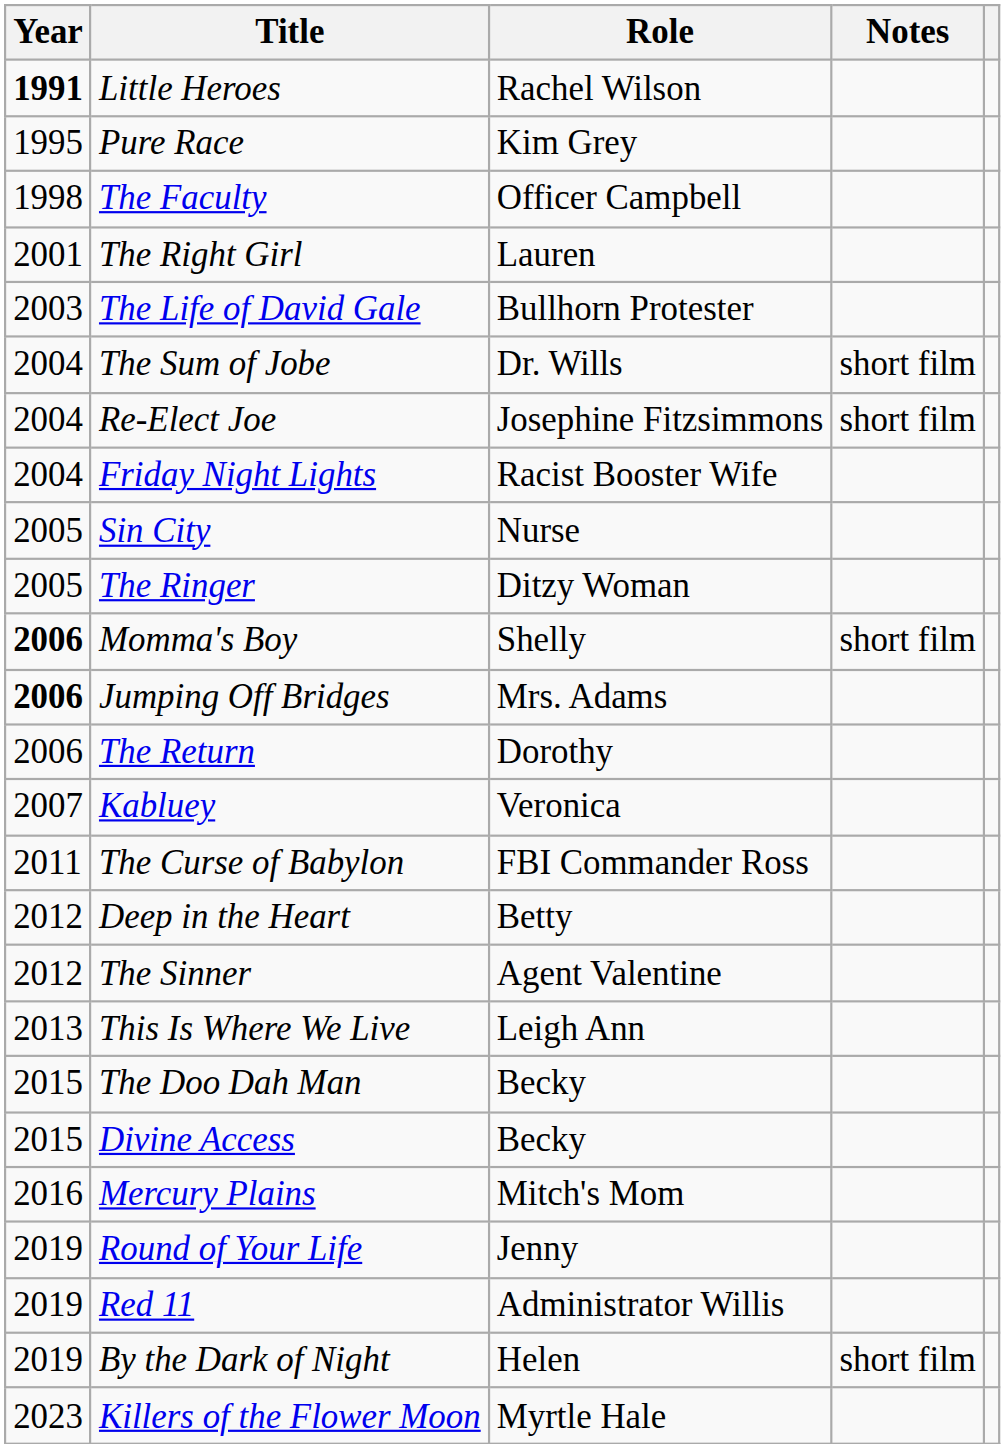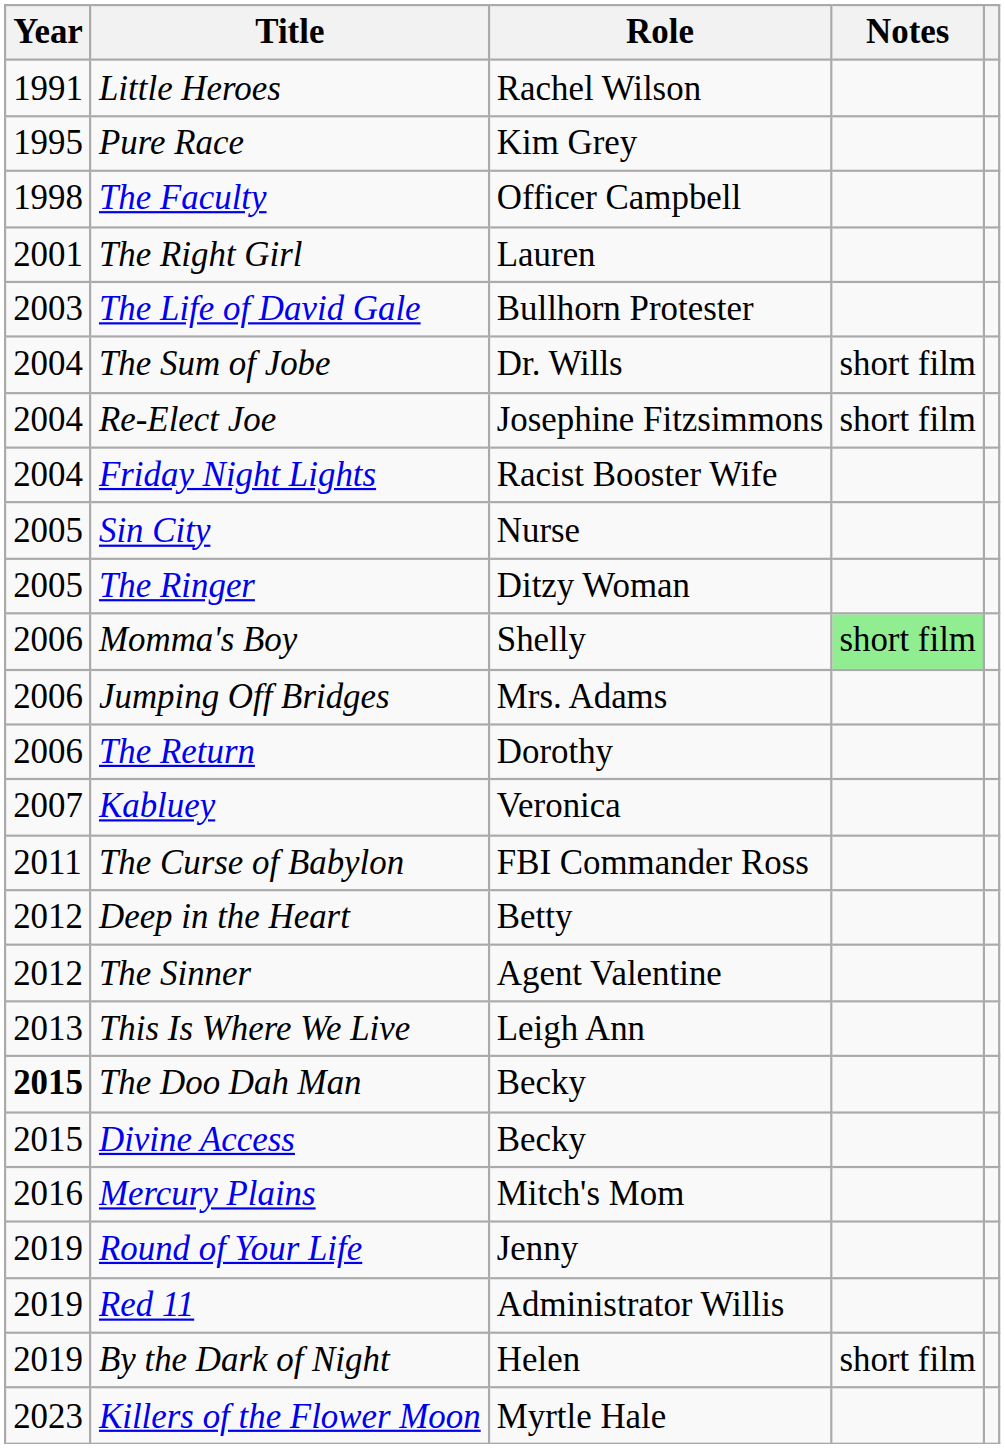Little Heroes | Year: bold -> normal
Momma's Boy | Year: bold -> normal
Momma's Boy | Notes: no background -> lightgreen background
Jumping Off Bridges | Year: bold -> normal
The Doo Dah Man | Year: normal -> bold
